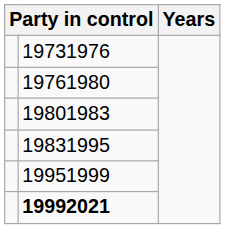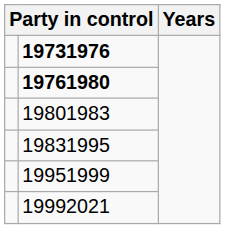19731976 | column 2: normal -> bold
19761980 | column 2: normal -> bold
19992021 | column 2: bold -> normal
